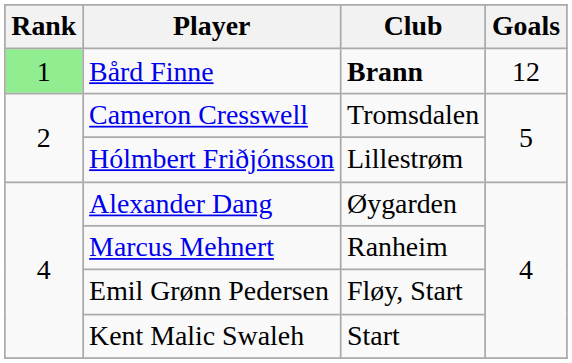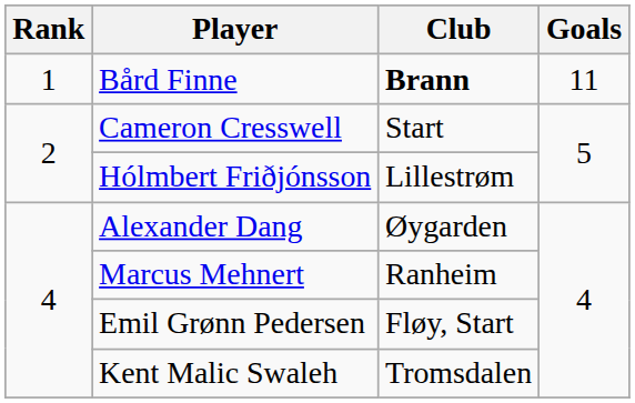Bård Finne | Rank: lightgreen background -> no background
Bård Finne | Goals: 12 -> 11
Cameron Cresswell | Club: Tromsdalen -> Start
Kent Malic Swaleh | Club: Start -> Tromsdalen
